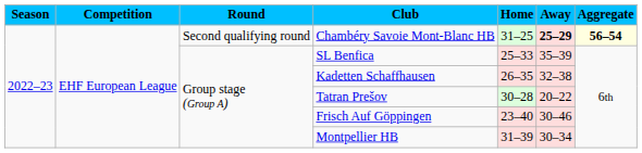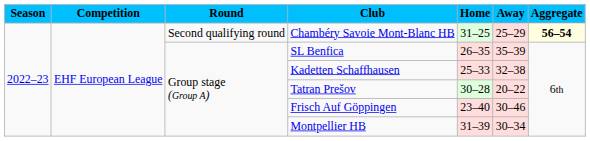Chambéry Savoie Mont-Blanc HB | Away: bold -> normal
SL Benfica | Home: 25–33 -> 26–35
Kadetten Schaffhausen | Home: 26–35 -> 25–33
